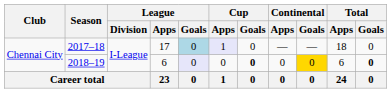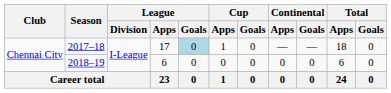2017–18 | Cup / Apps: lavender background -> no background
2018–19 | League / Goals: lavender background -> no background
2018–19 | Cup / Goals: bold -> normal
2018–19 | Continental / Goals: gold background -> no background
2018–19 | Total / Goals: bold -> normal
